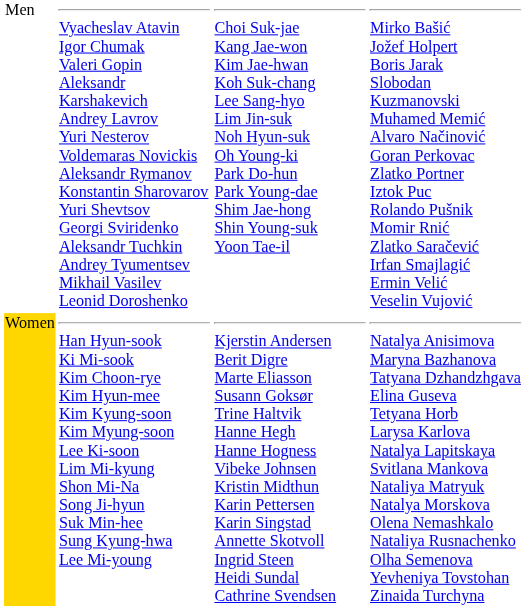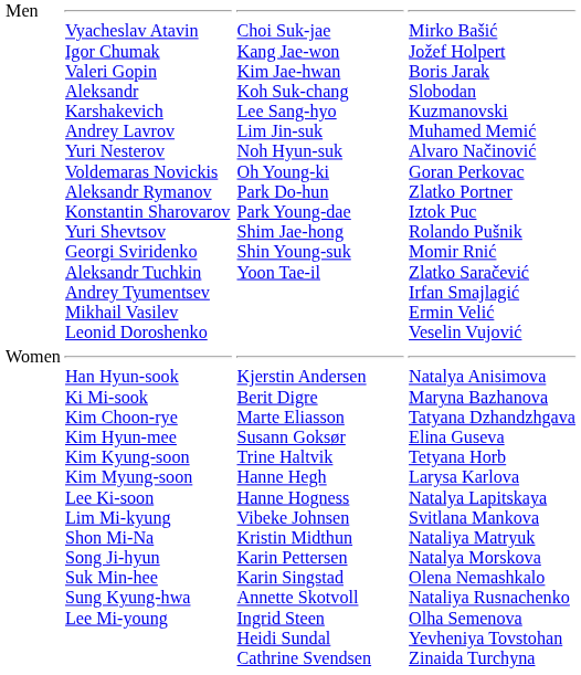Women | column 1: gold background -> no background
